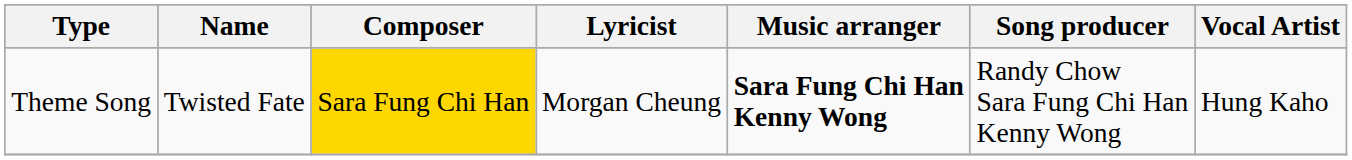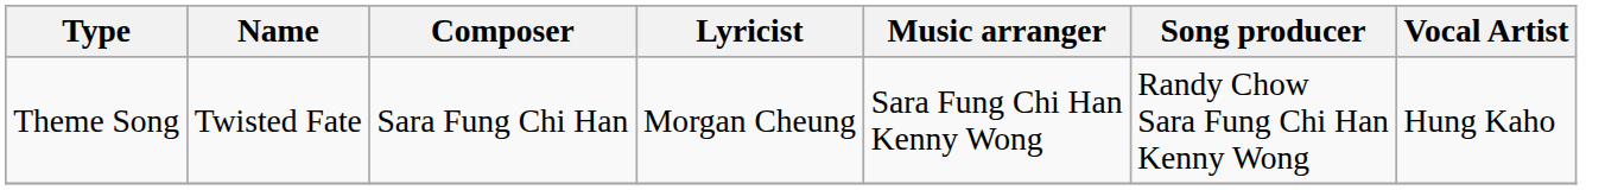Theme Song | Composer: gold background -> no background
Theme Song | Music arranger: bold -> normal
